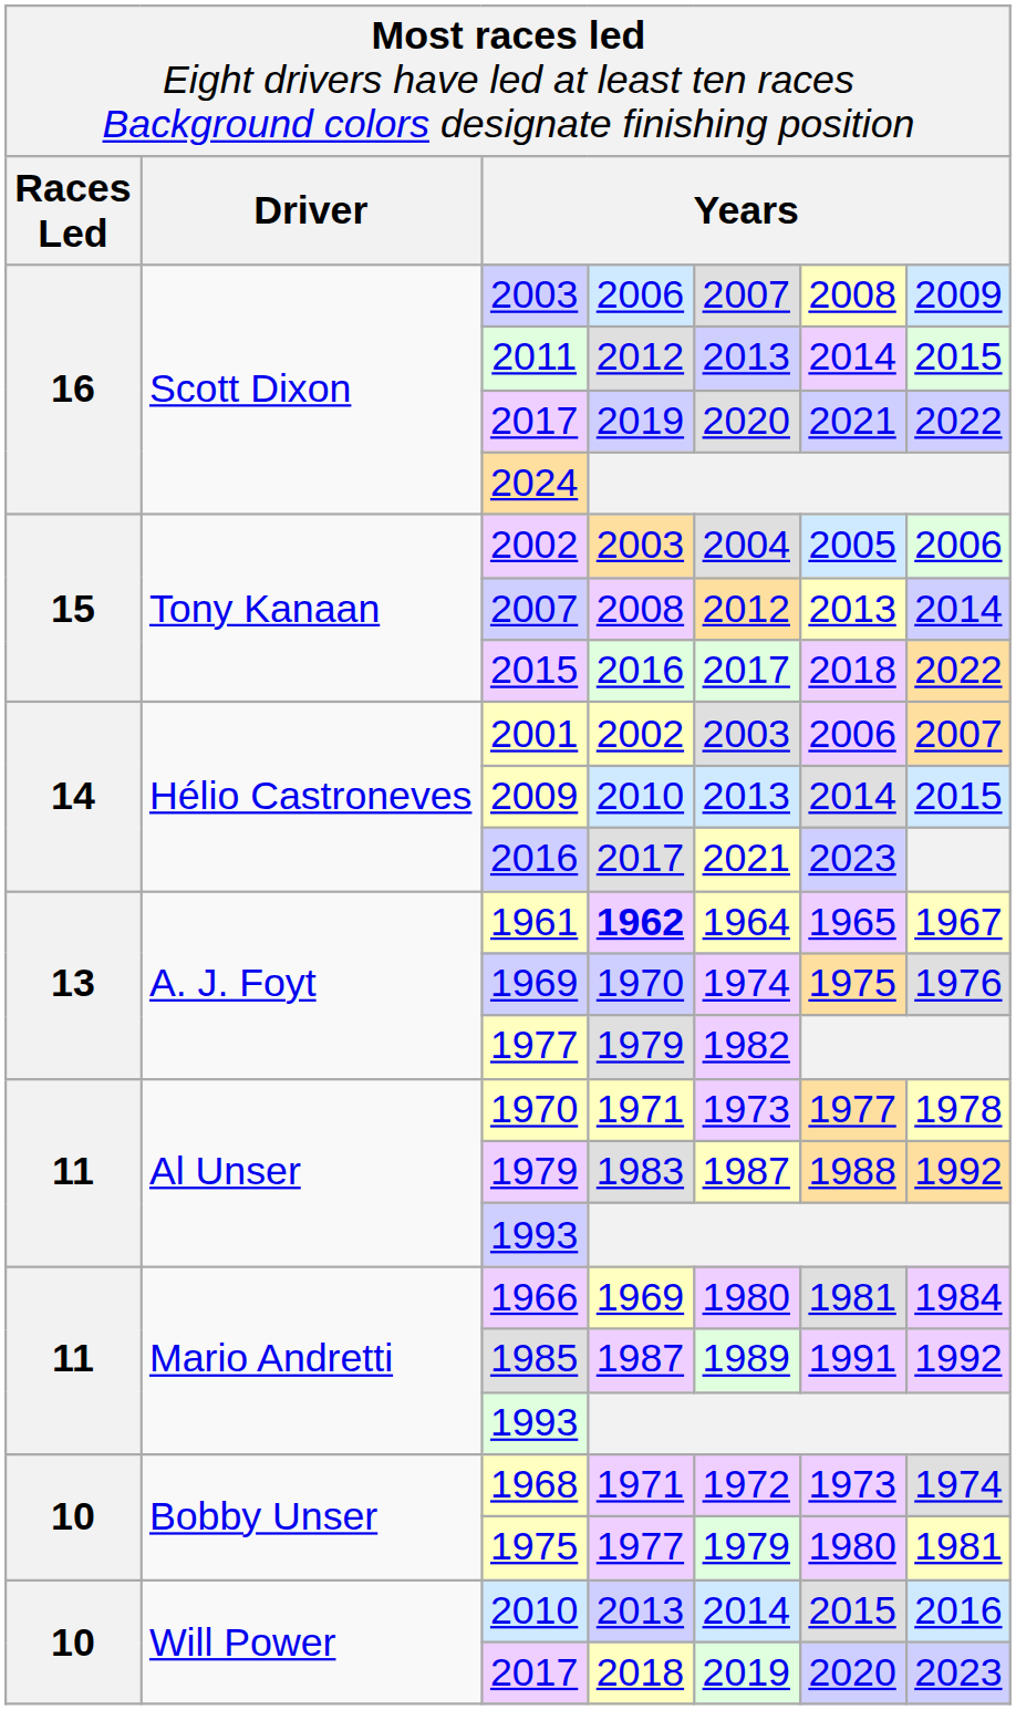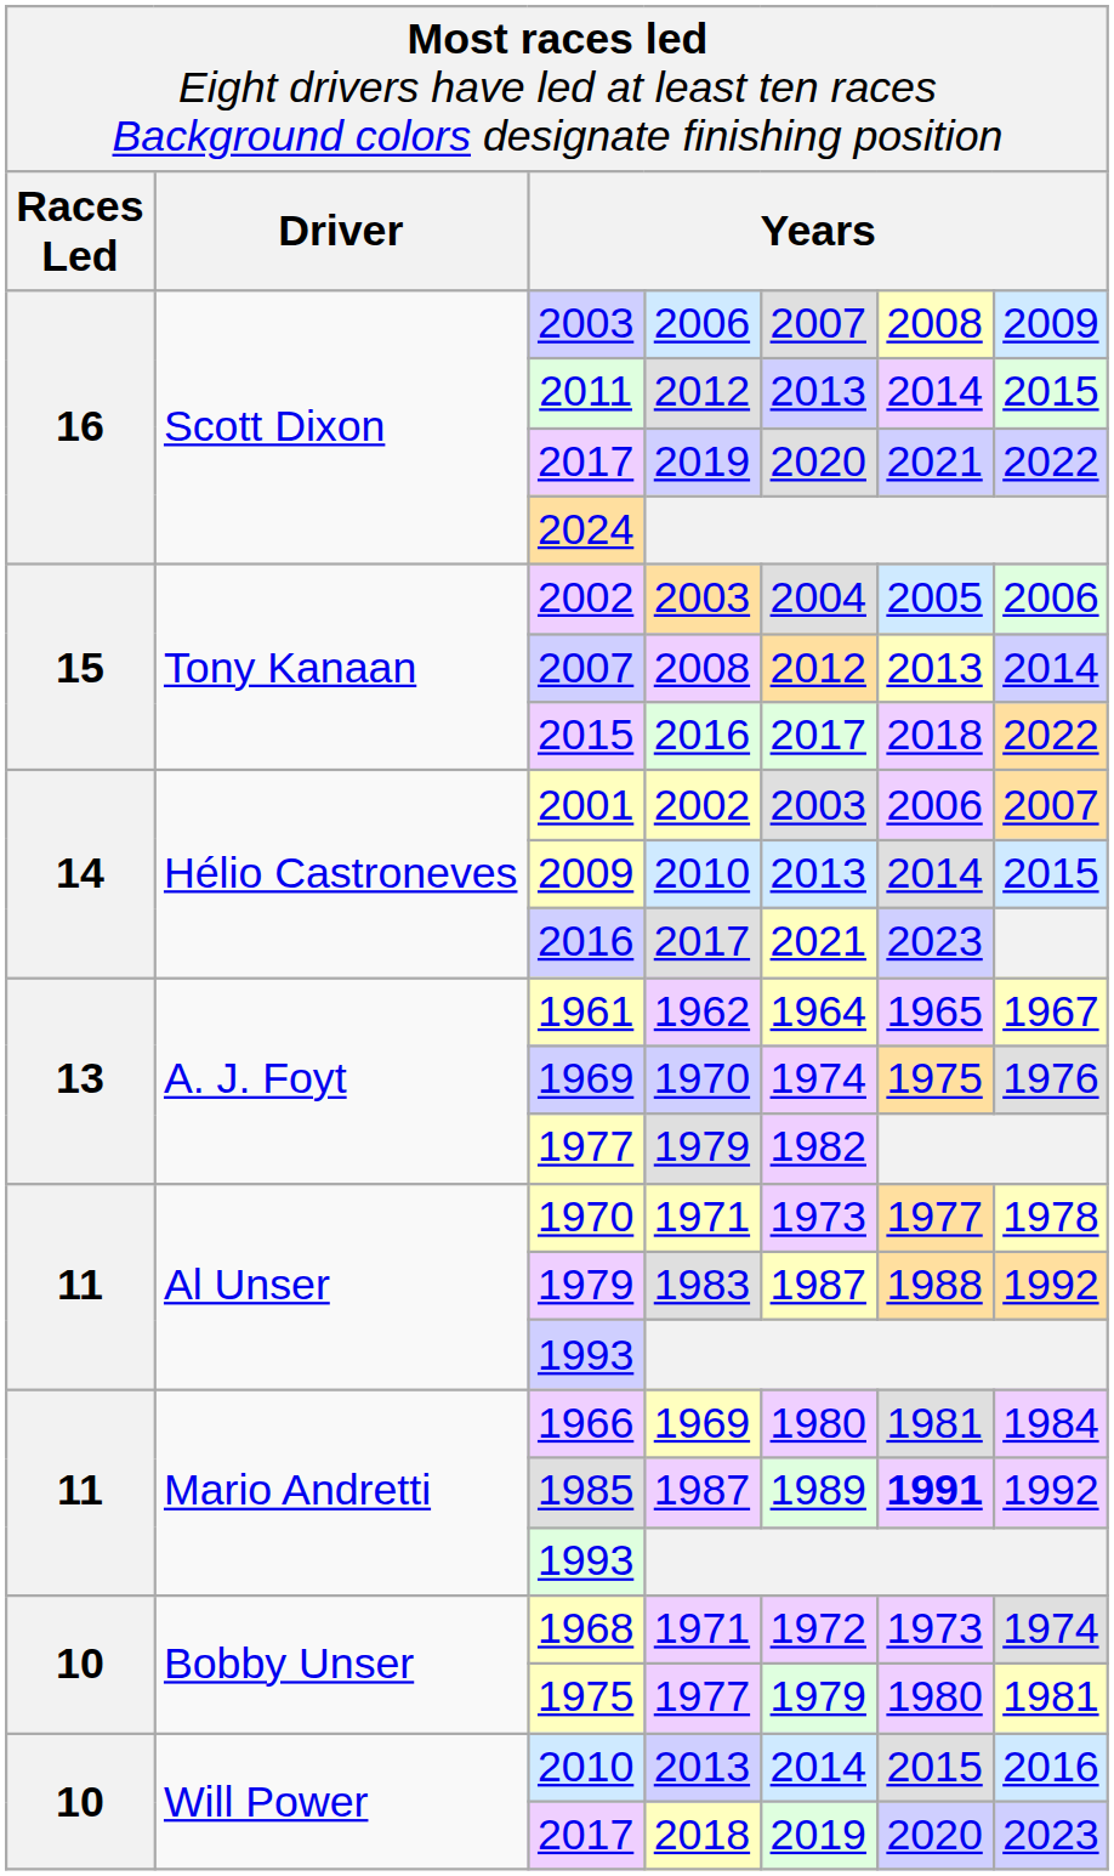1961 | column 4: bold -> normal
1985 | column 6: normal -> bold
